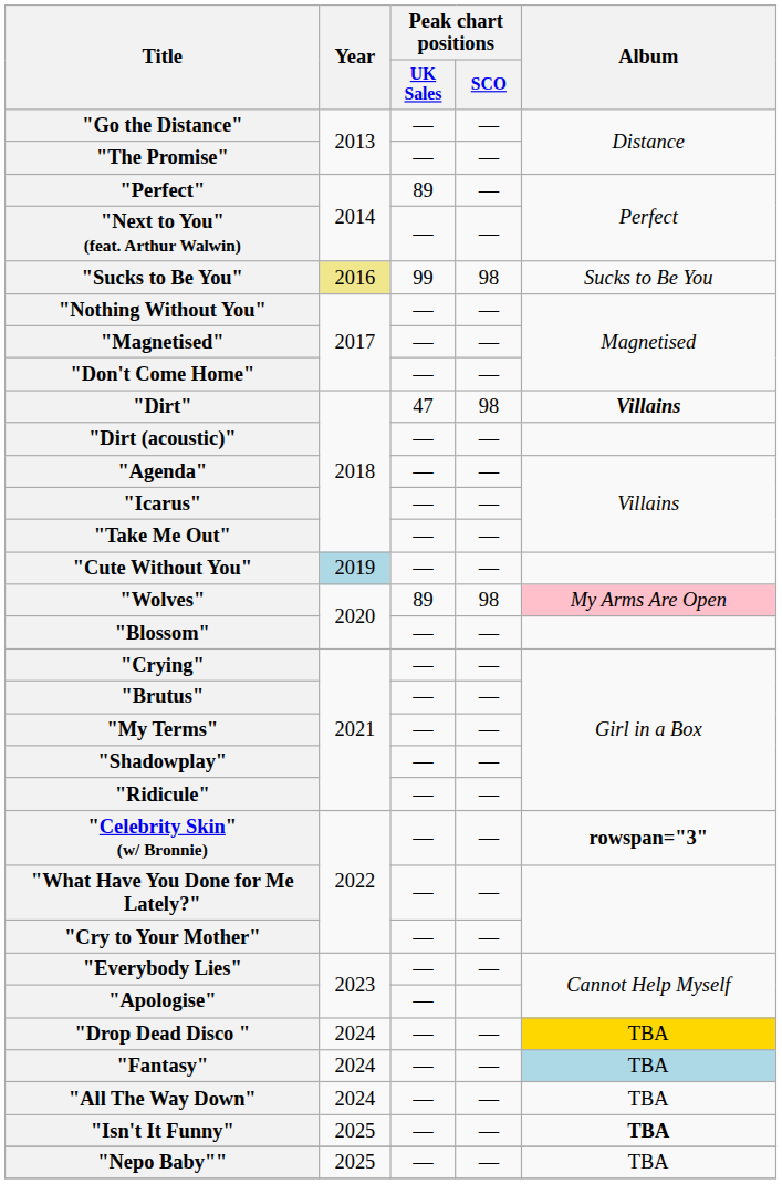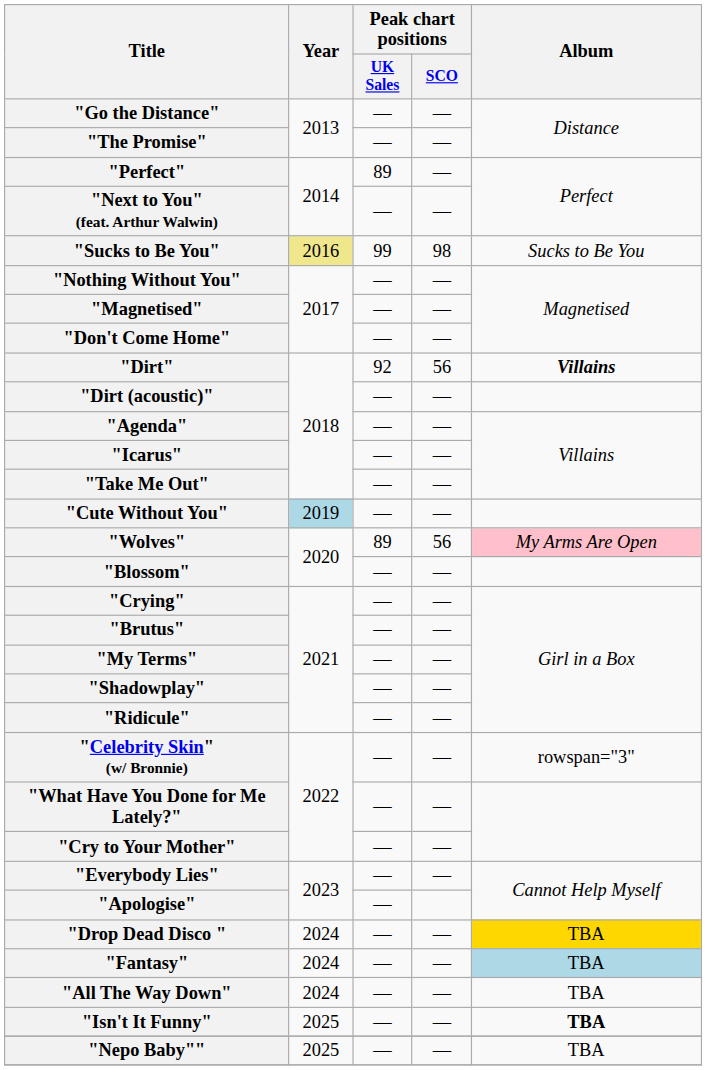"Dirt" | Peak chart positions / UK Sales: 47 -> 92
"Dirt" | Peak chart positions / SCO: 98 -> 56
"Wolves" | Peak chart positions / SCO: 98 -> 56
"Celebrity Skin" (w/ Bronnie) | Album: bold -> normal
